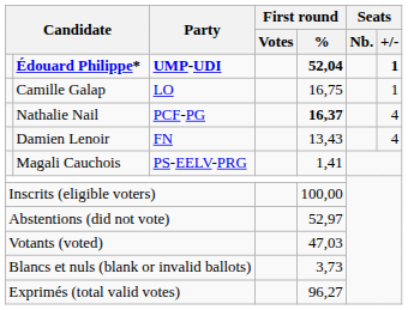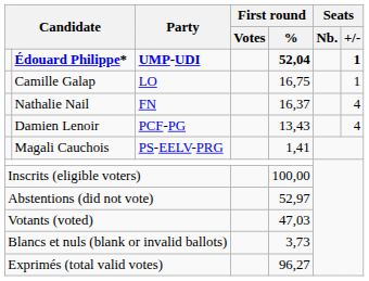Nathalie Nail | Party: PCF-PG -> FN
Nathalie Nail | First round / %: bold -> normal
Damien Lenoir | Party: FN -> PCF-PG
